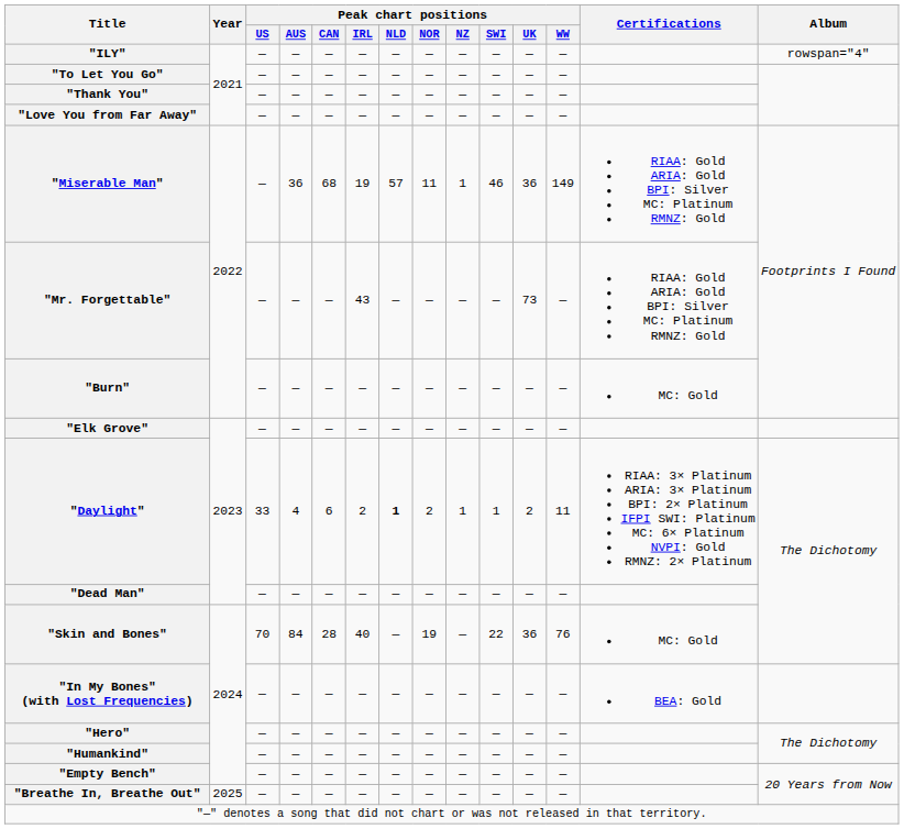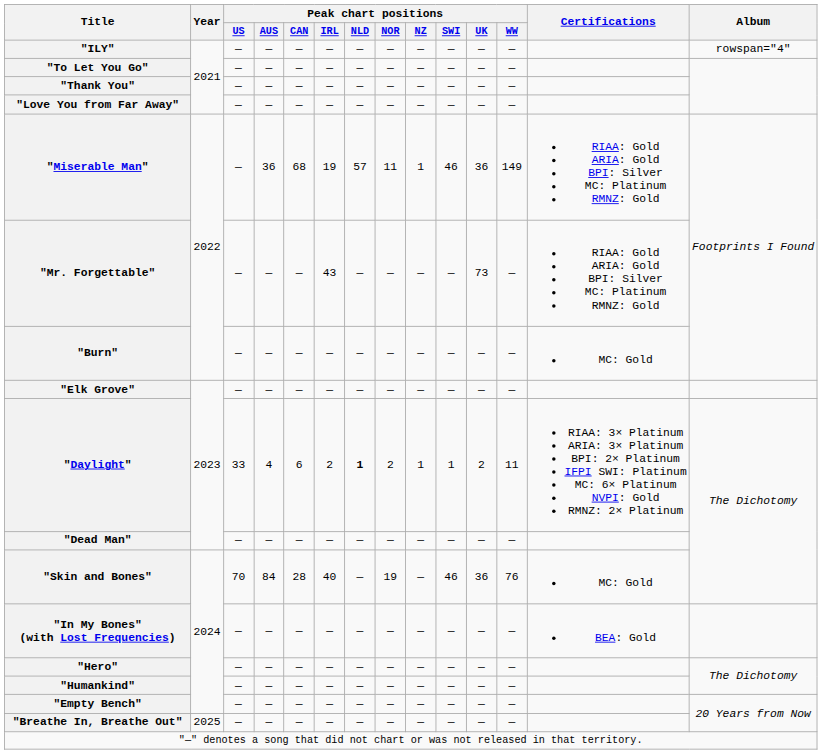"Skin and Bones" | Peak chart positions / SWI: 22 -> 46
